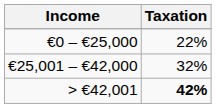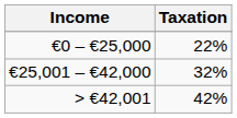> €42,001 | Taxation: bold -> normal
